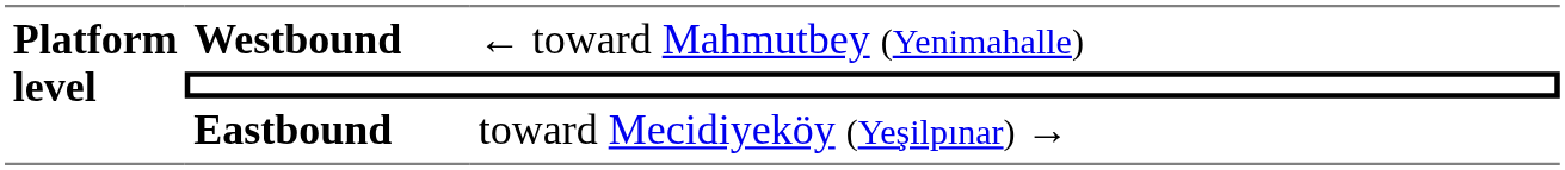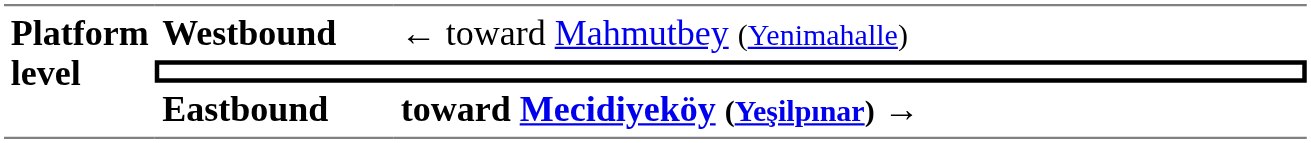Eastbound | column 3: normal -> bold
